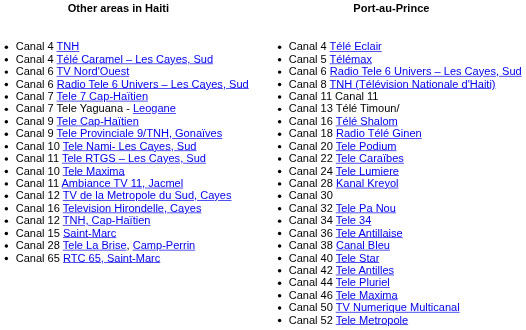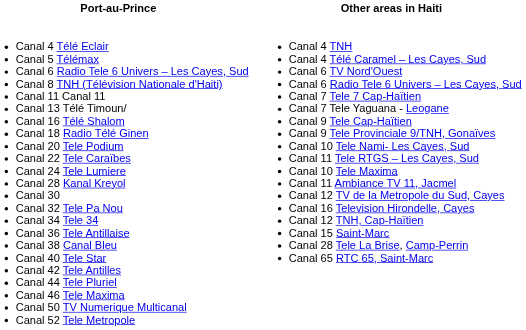columns swapped: Port-au-Prince <-> Other areas in Haiti
